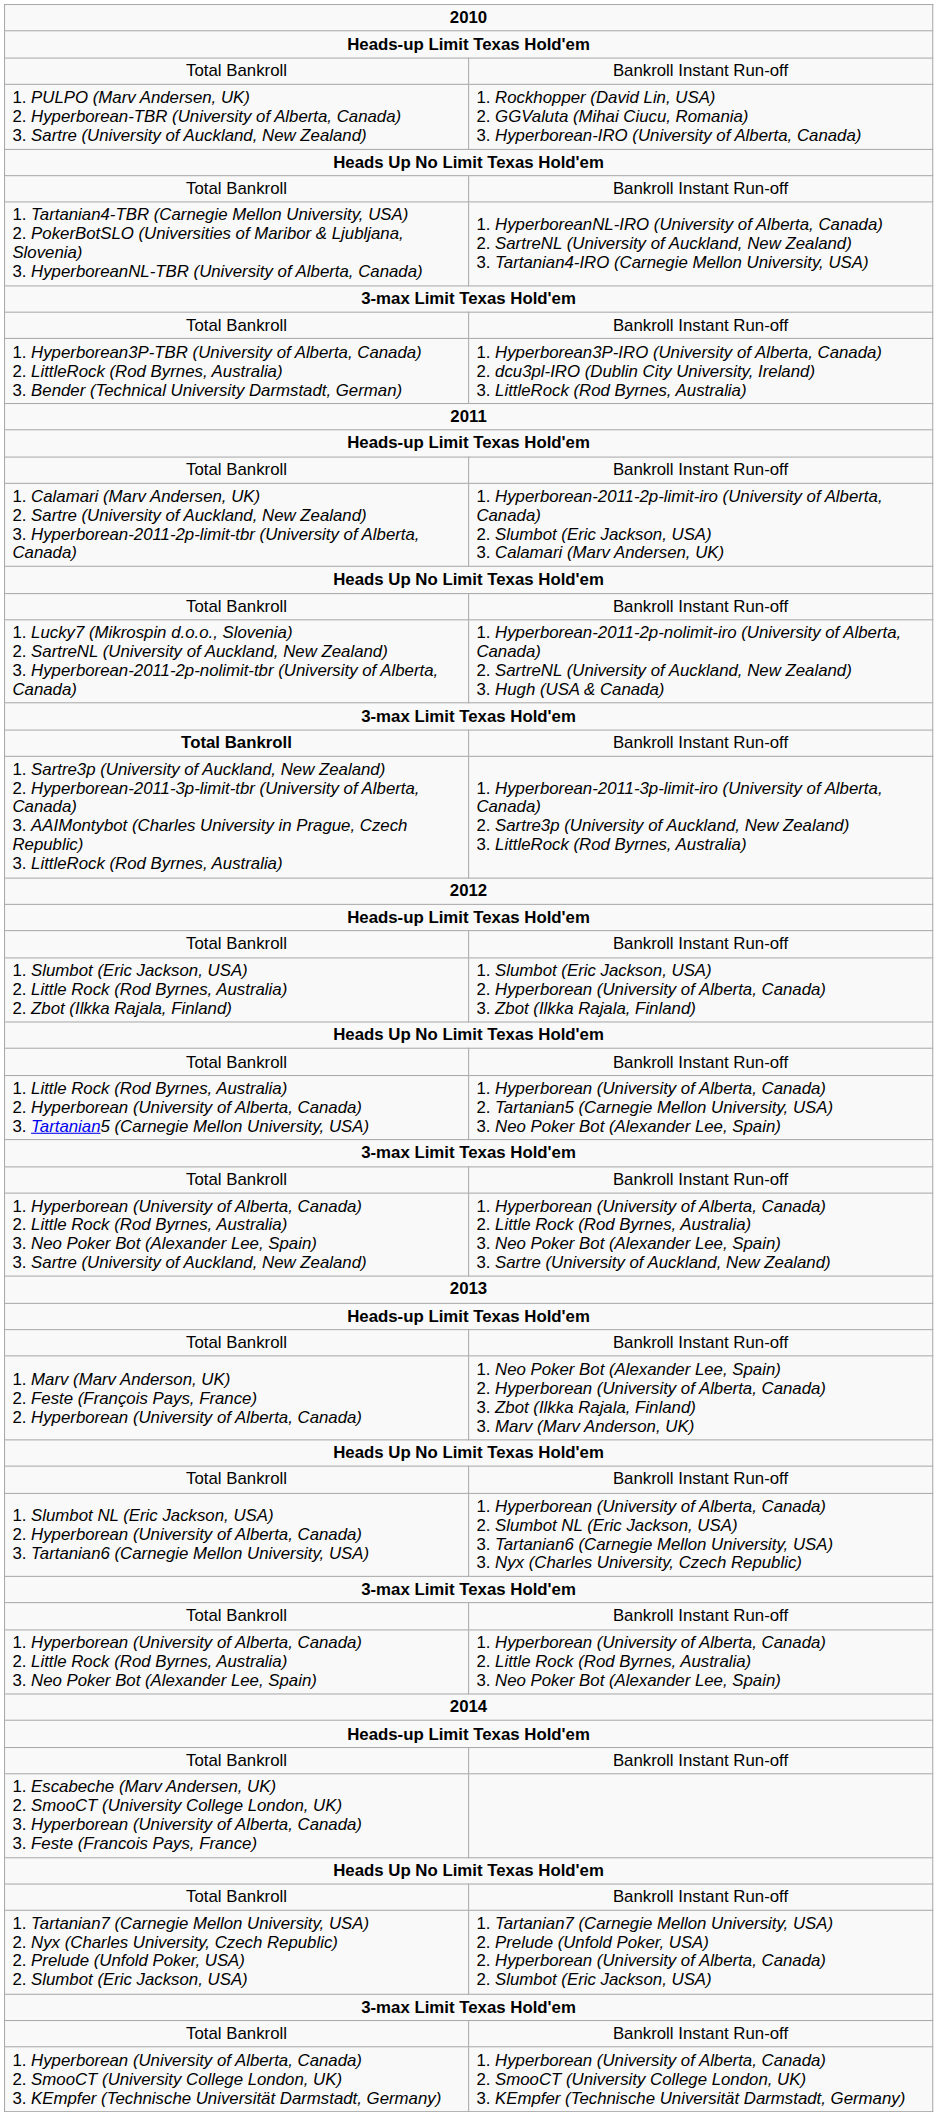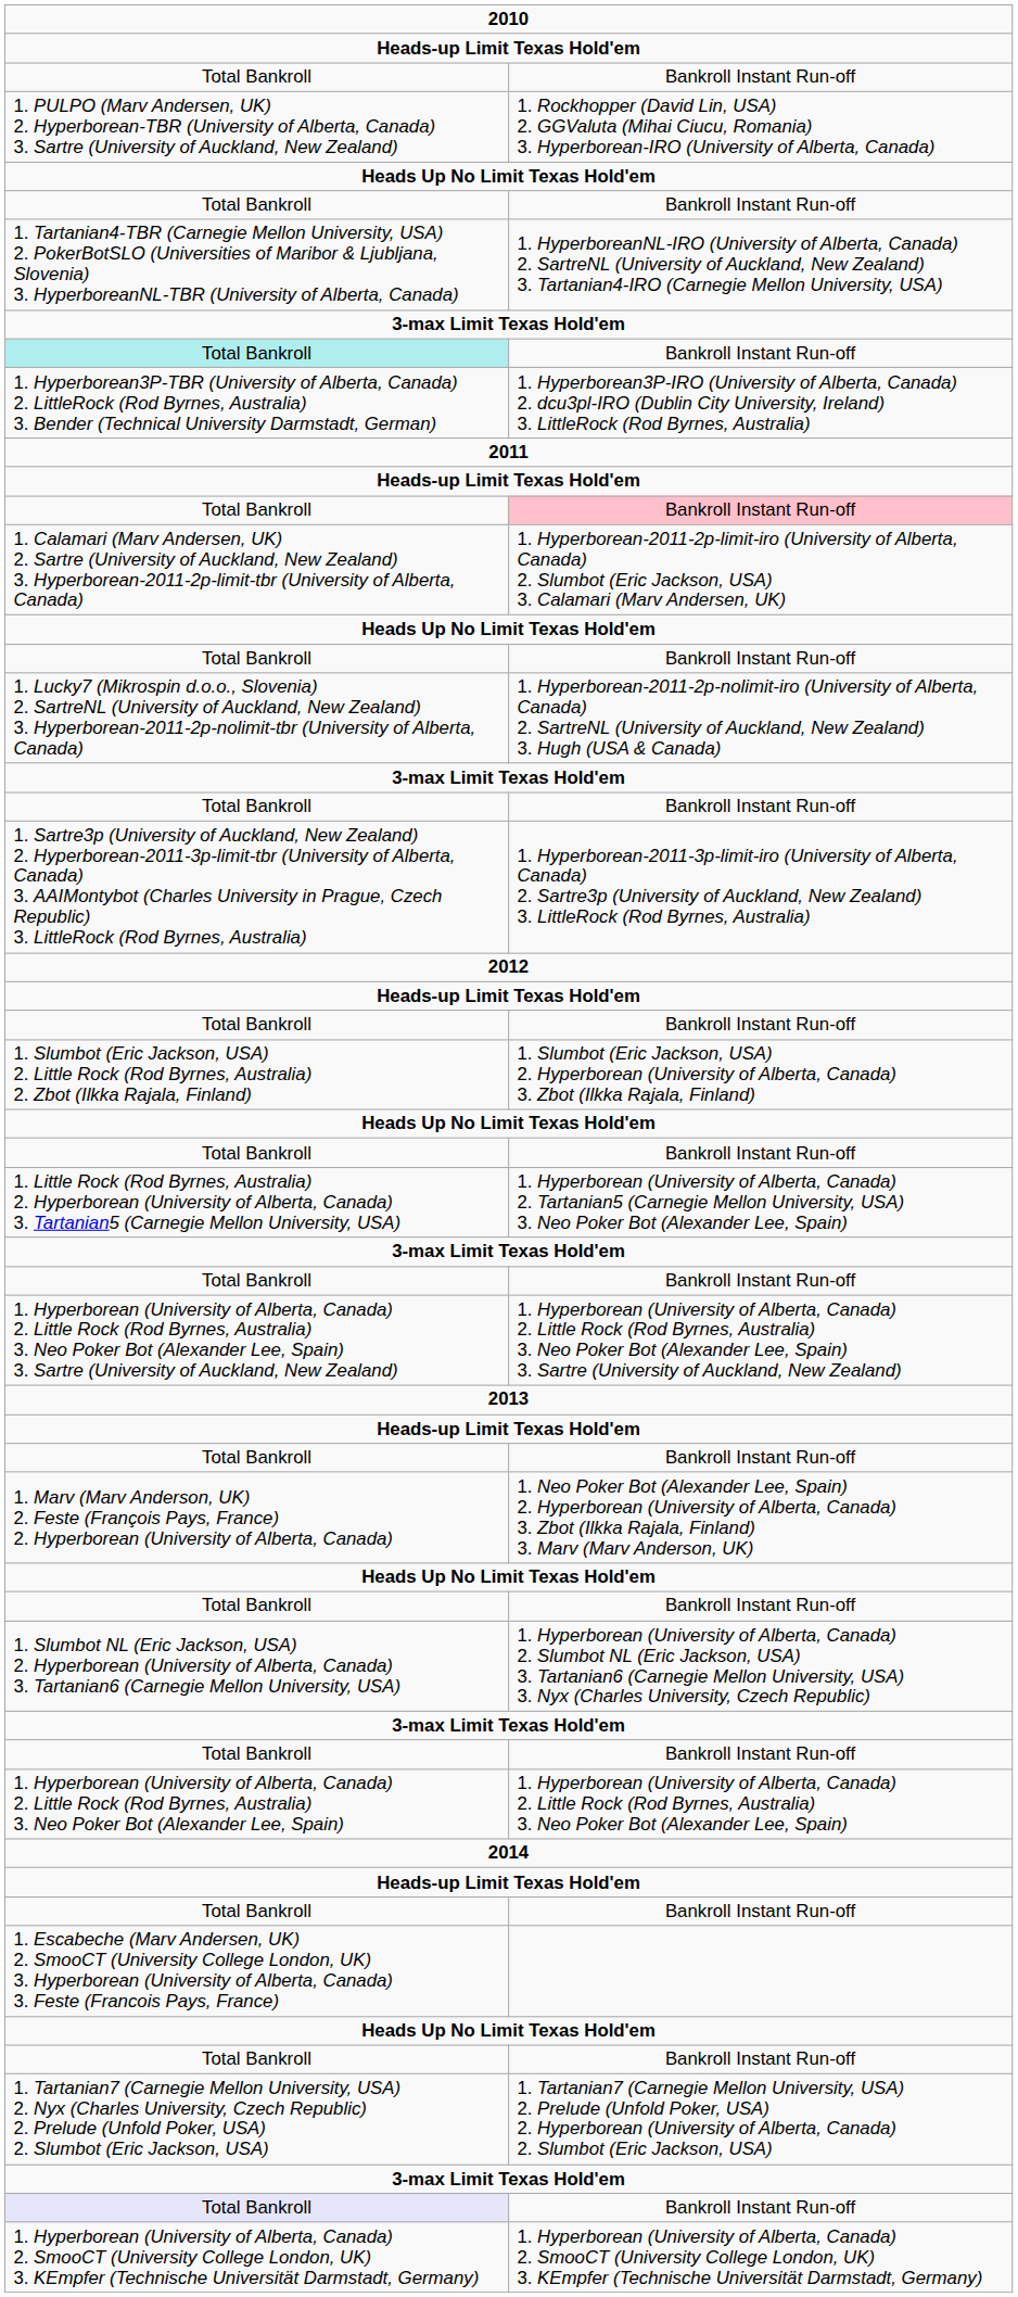row 9 | column 1: no background -> paleturquoise background
row 13 | column 2: no background -> pink background
row 19 | column 1: bold -> normal
row 49 | column 1: no background -> lavender background
